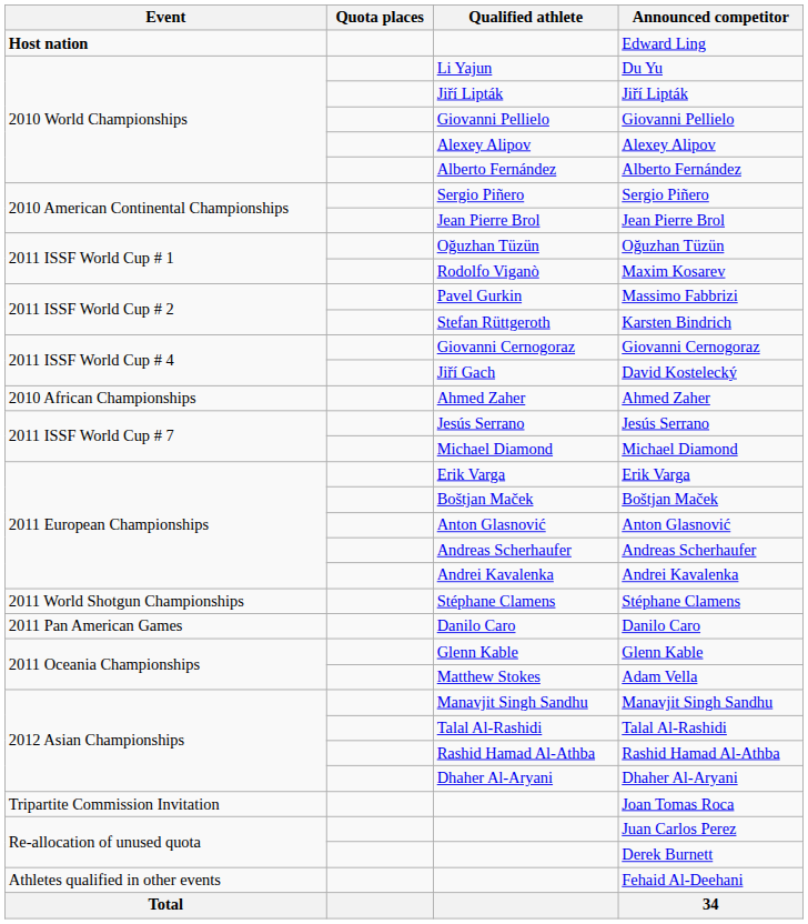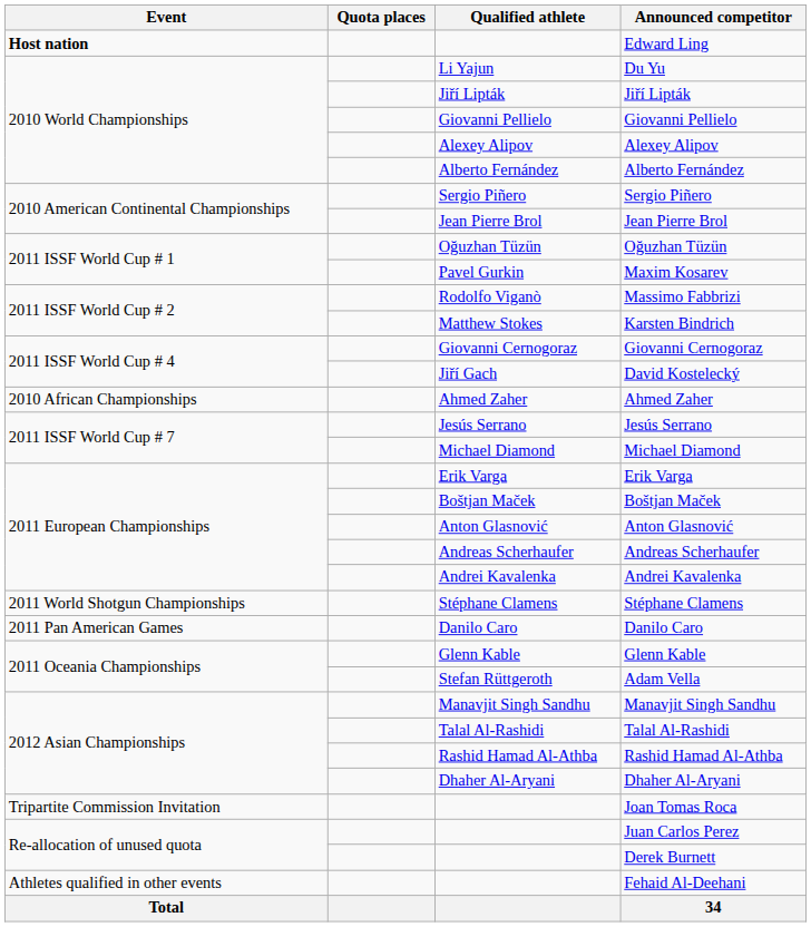Maxim Kosarev | Qualified athlete: Rodolfo Viganò -> Pavel Gurkin
Massimo Fabbrizi | Qualified athlete: Pavel Gurkin -> Rodolfo Viganò
Karsten Bindrich | Qualified athlete: Stefan Rüttgeroth -> Matthew Stokes
Adam Vella | Qualified athlete: Matthew Stokes -> Stefan Rüttgeroth
